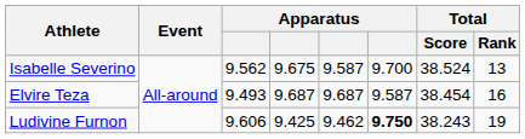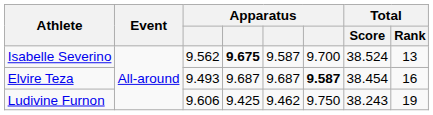row 3 | column 4: normal -> bold
row 4 | column 6: normal -> bold
row 5 | column 6: bold -> normal
